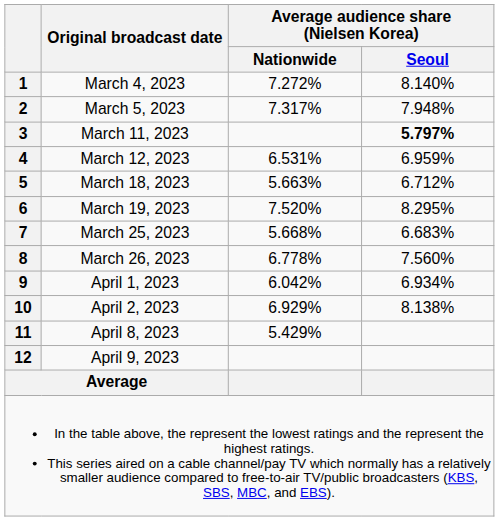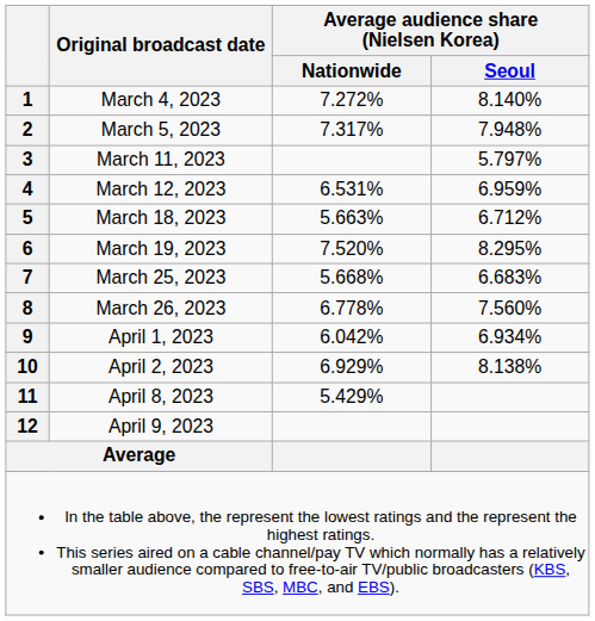3 | Average audience share (Nielsen Korea) / Seoul: bold -> normal
